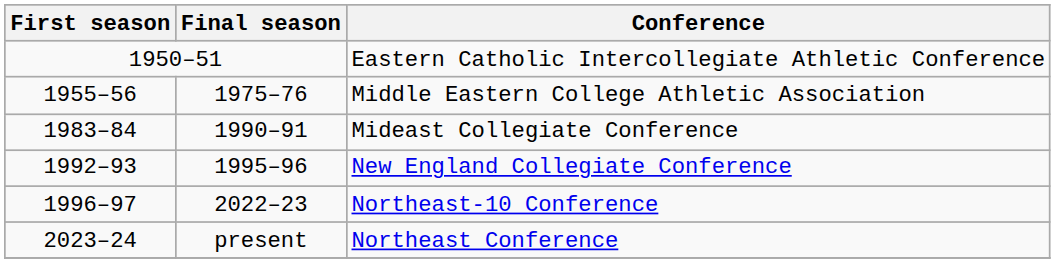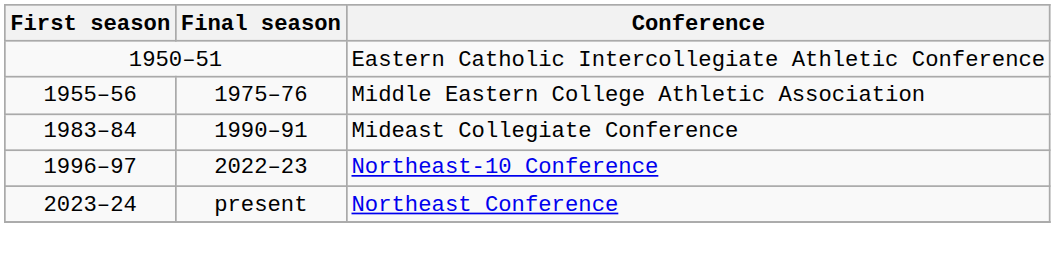- row: 1992–93 | 1995–96 | New England Collegiate Conference
